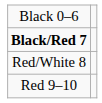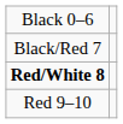Black/Red 7 | column 1: bold -> normal
Red/White 8 | column 1: normal -> bold
